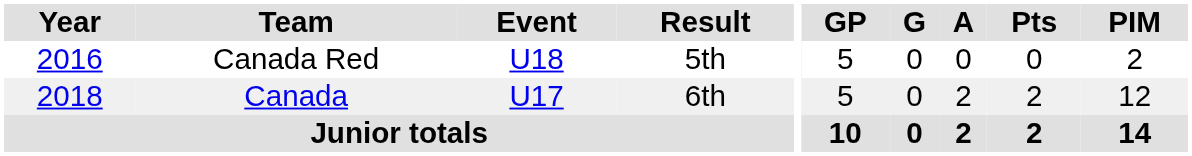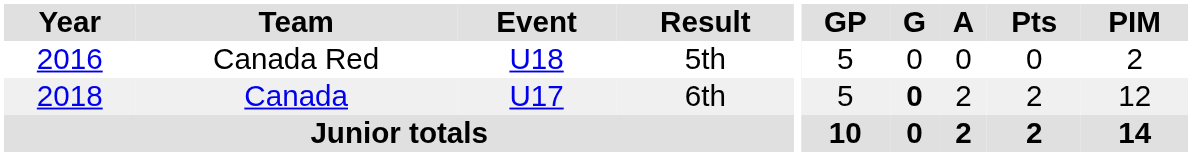Canada | G: normal -> bold
